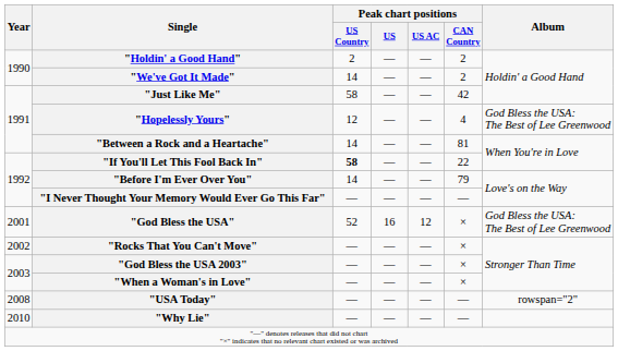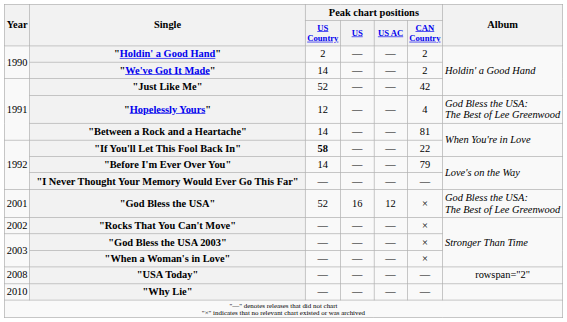"Just Like Me" | Peak chart positions / US Country: 58 -> 52
